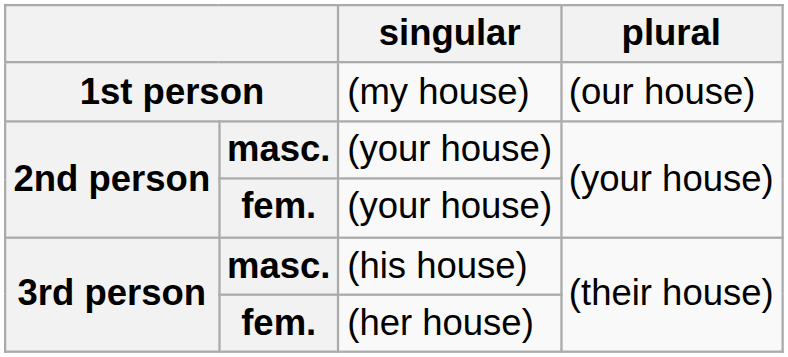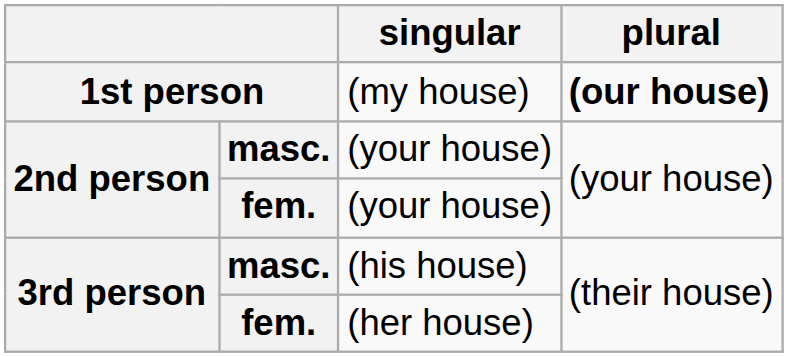(my house) | plural: normal -> bold
